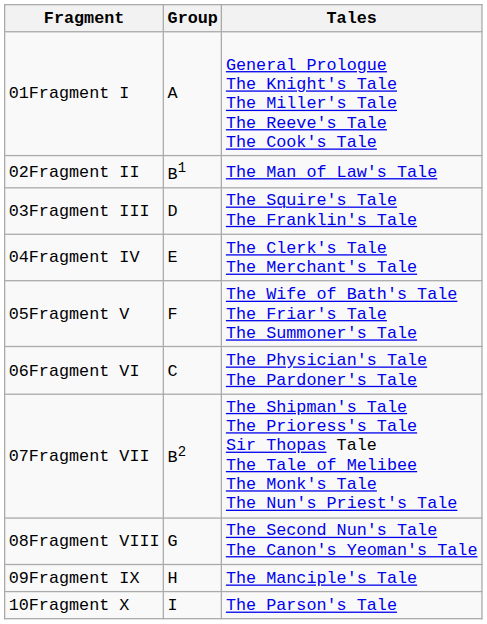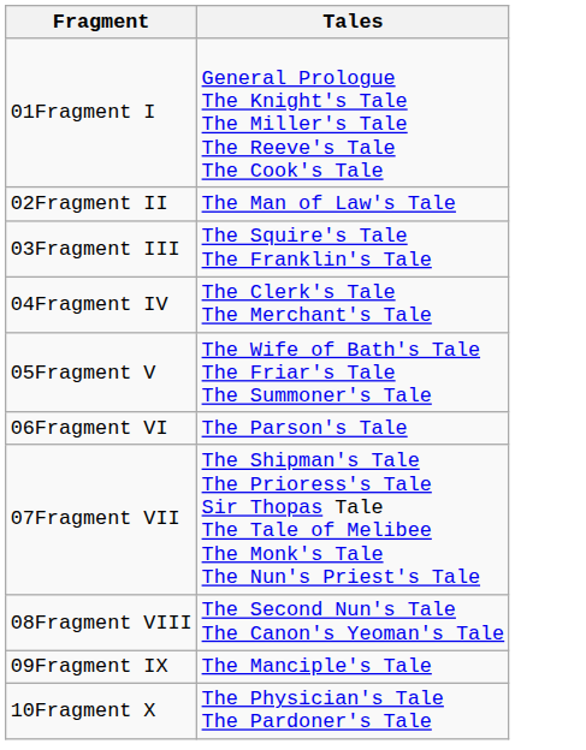- column: Group | A | B1 | D | E | F | C | B2 | G | H | I
06Fragment VI | Tales: The Physician's Tale The Pardoner's Tale -> The Parson's Tale
10Fragment X | Tales: The Parson's Tale -> The Physician's Tale The Pardoner's Tale
